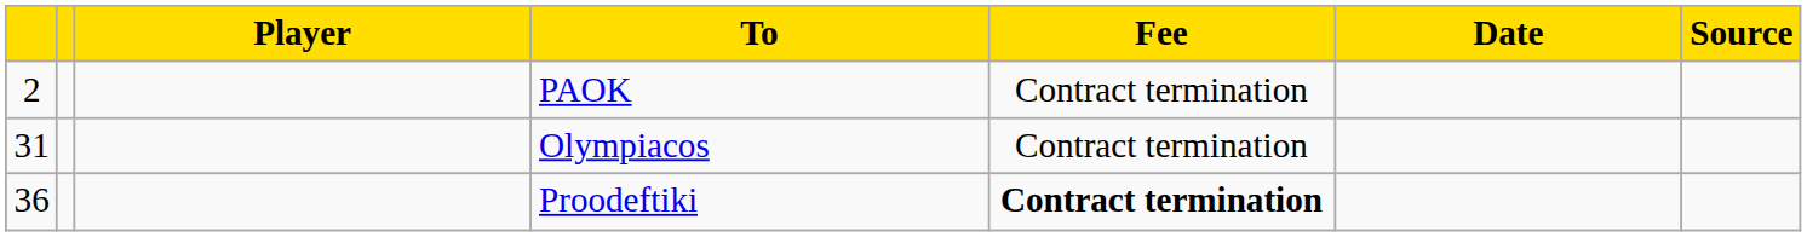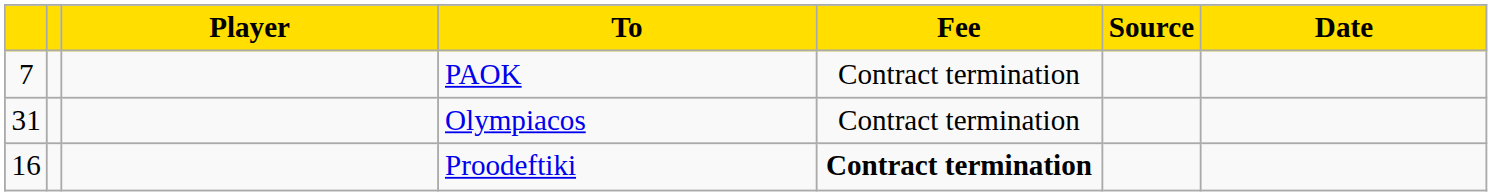columns swapped: Date <-> Source
PAOK | column 1: 2 -> 7
Proodeftiki | column 1: 36 -> 16
